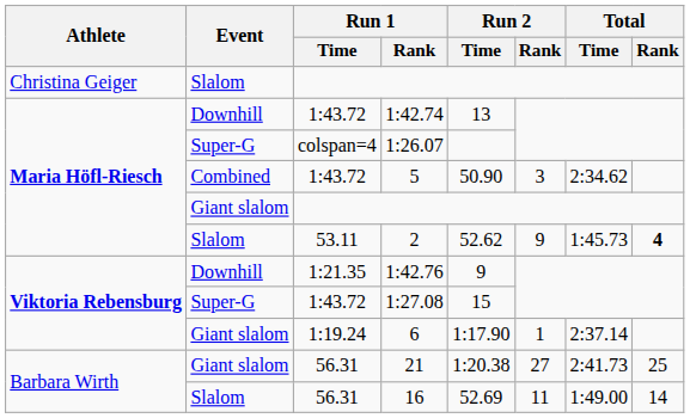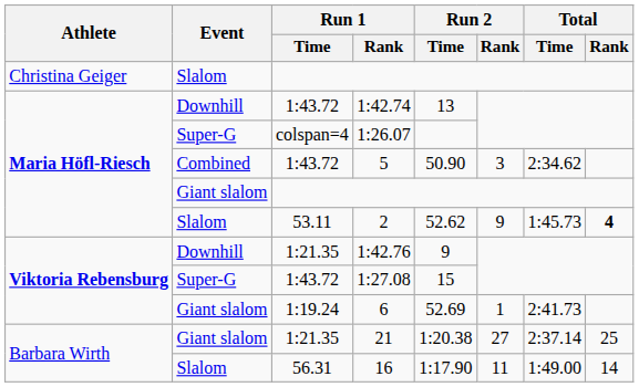6 | Run 2 / Time: 1:17.90 -> 52.69
6 | Total / Time: 2:37.14 -> 2:41.73
21 | Run 1 / Time: 56.31 -> 1:21.35
21 | Total / Time: 2:41.73 -> 2:37.14
16 | Run 2 / Time: 52.69 -> 1:17.90
